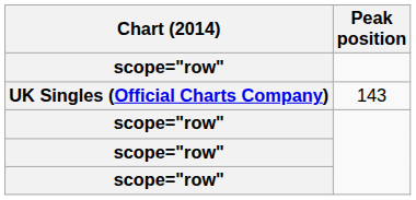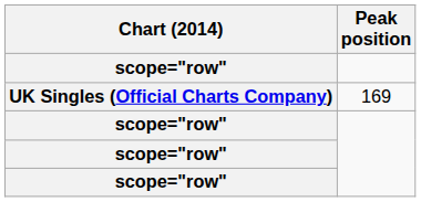UK Singles (Official Charts Company) | Peak position: 143 -> 169
